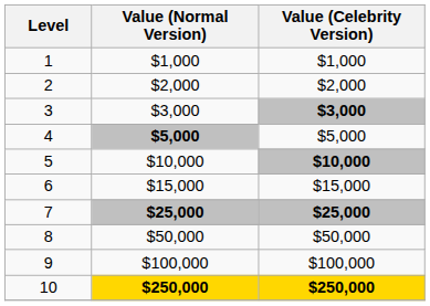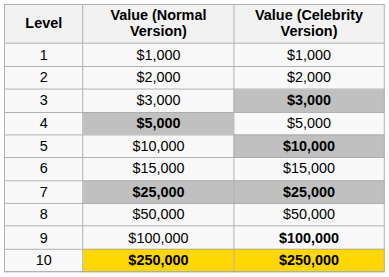9 | Value (Celebrity Version): normal -> bold
